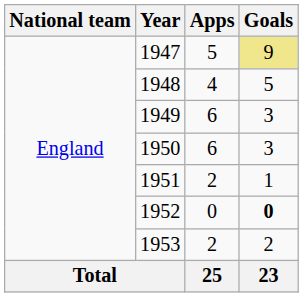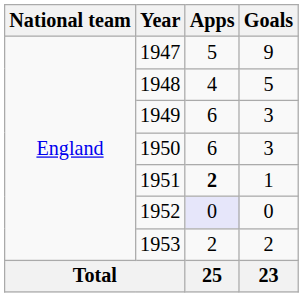1947 | Goals: khaki background -> no background
1951 | Apps: normal -> bold
1952 | Apps: no background -> lavender background
1952 | Goals: bold -> normal
